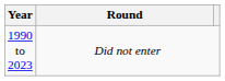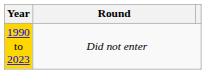1990 to 2023 | Year: no background -> gold background
